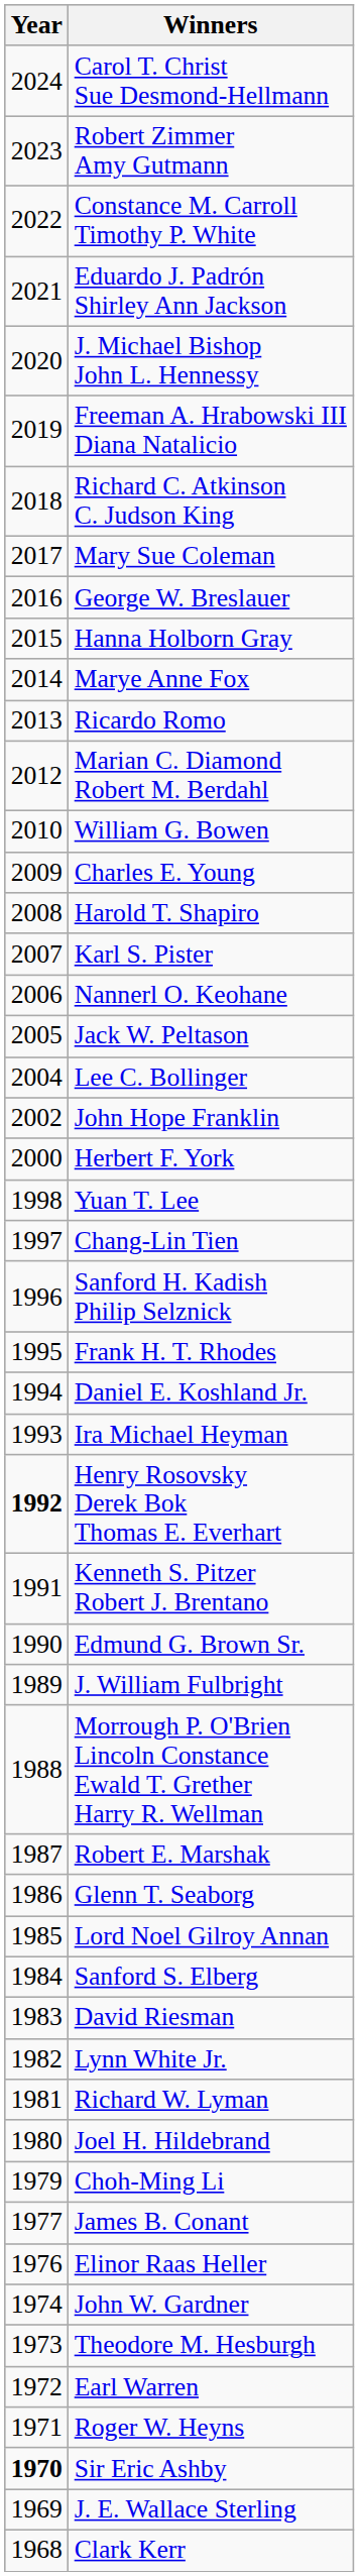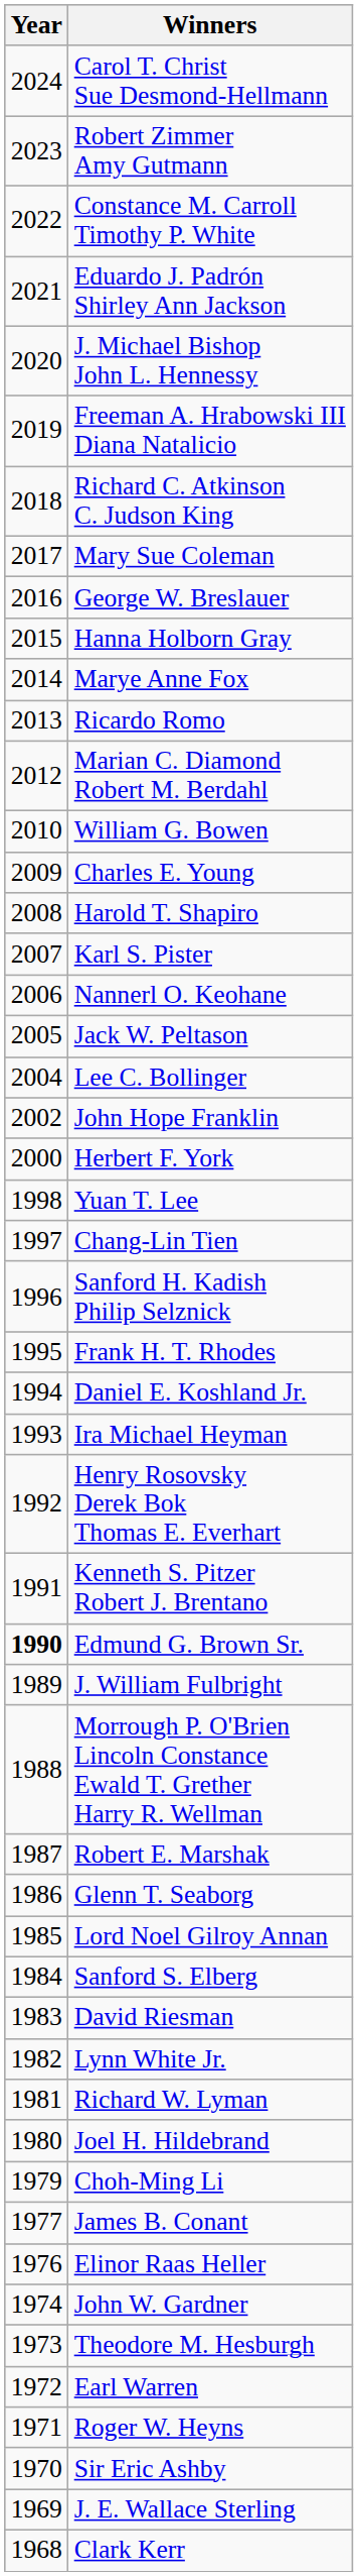Henry Rosovsky Derek Bok Thomas E. Everhart | Year: bold -> normal
Edmund G. Brown Sr. | Year: normal -> bold
Sir Eric Ashby | Year: bold -> normal
